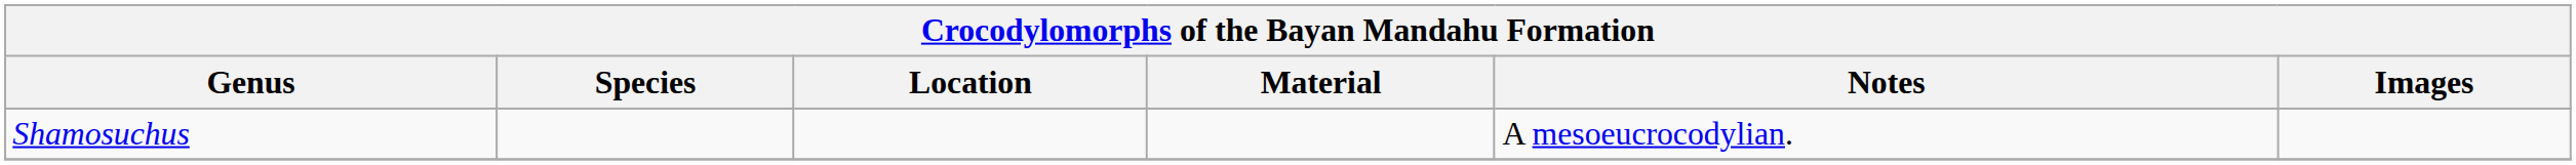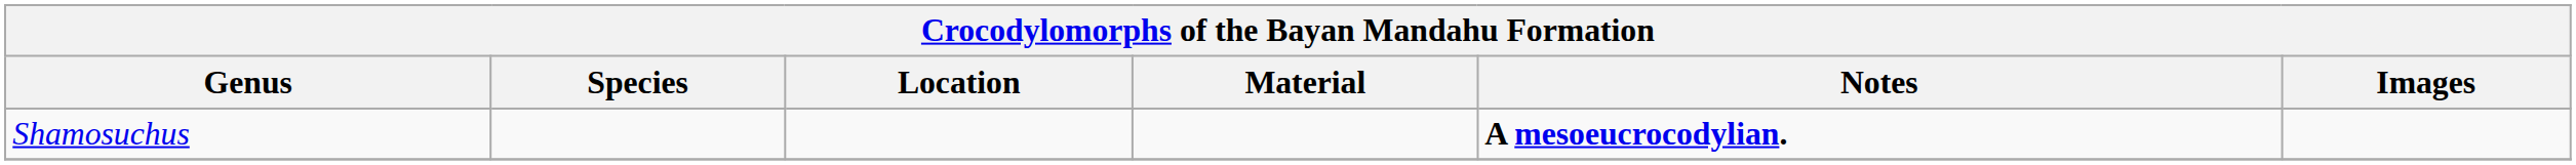Shamosuchus | Notes: normal -> bold
